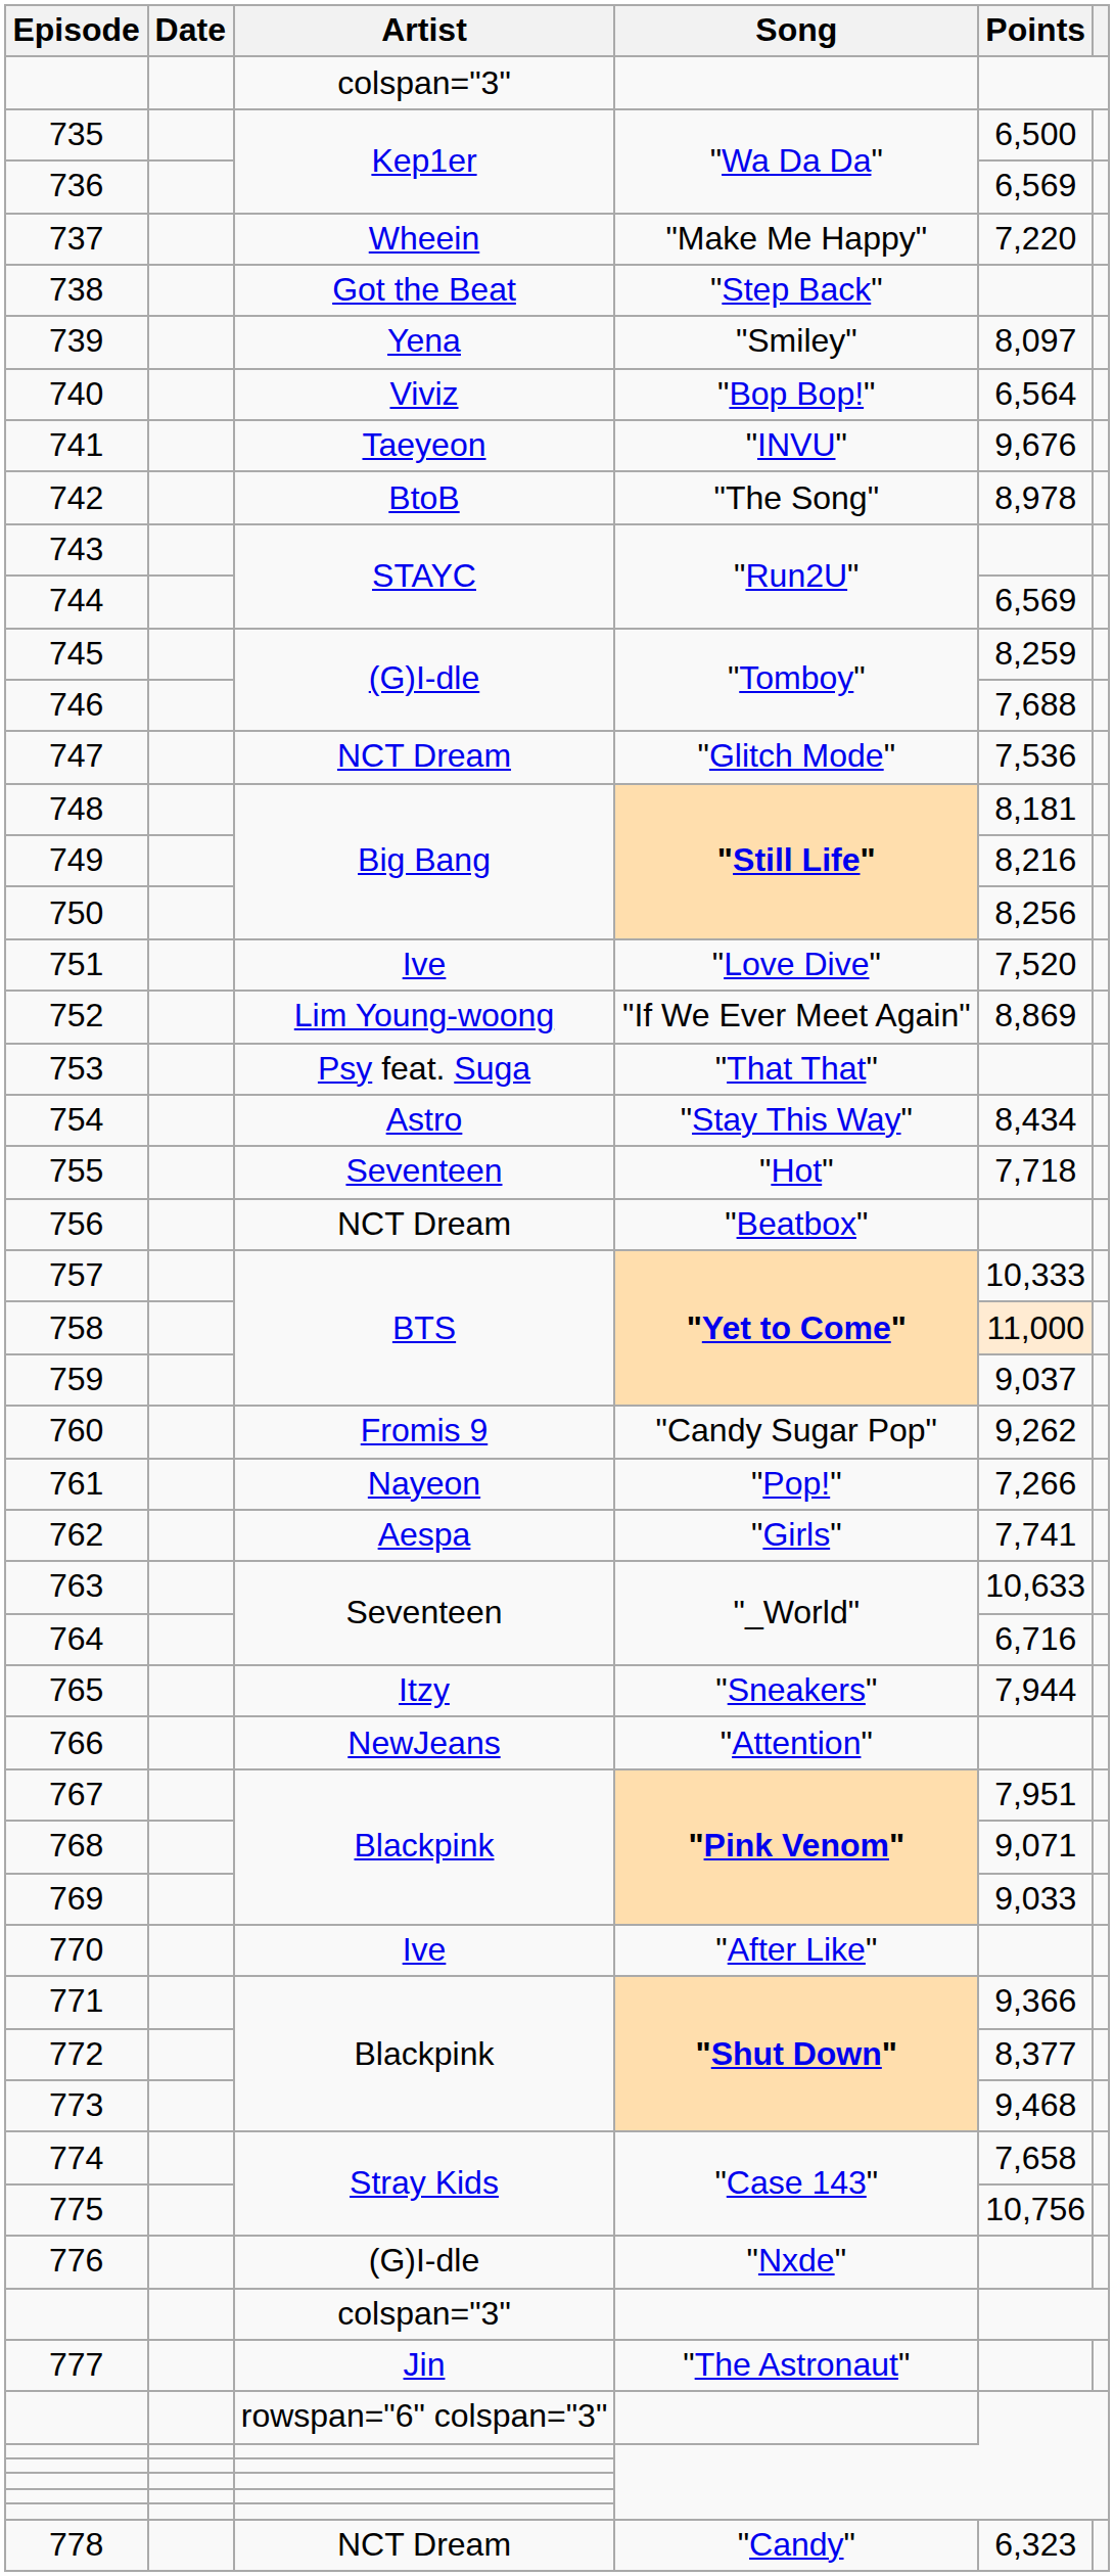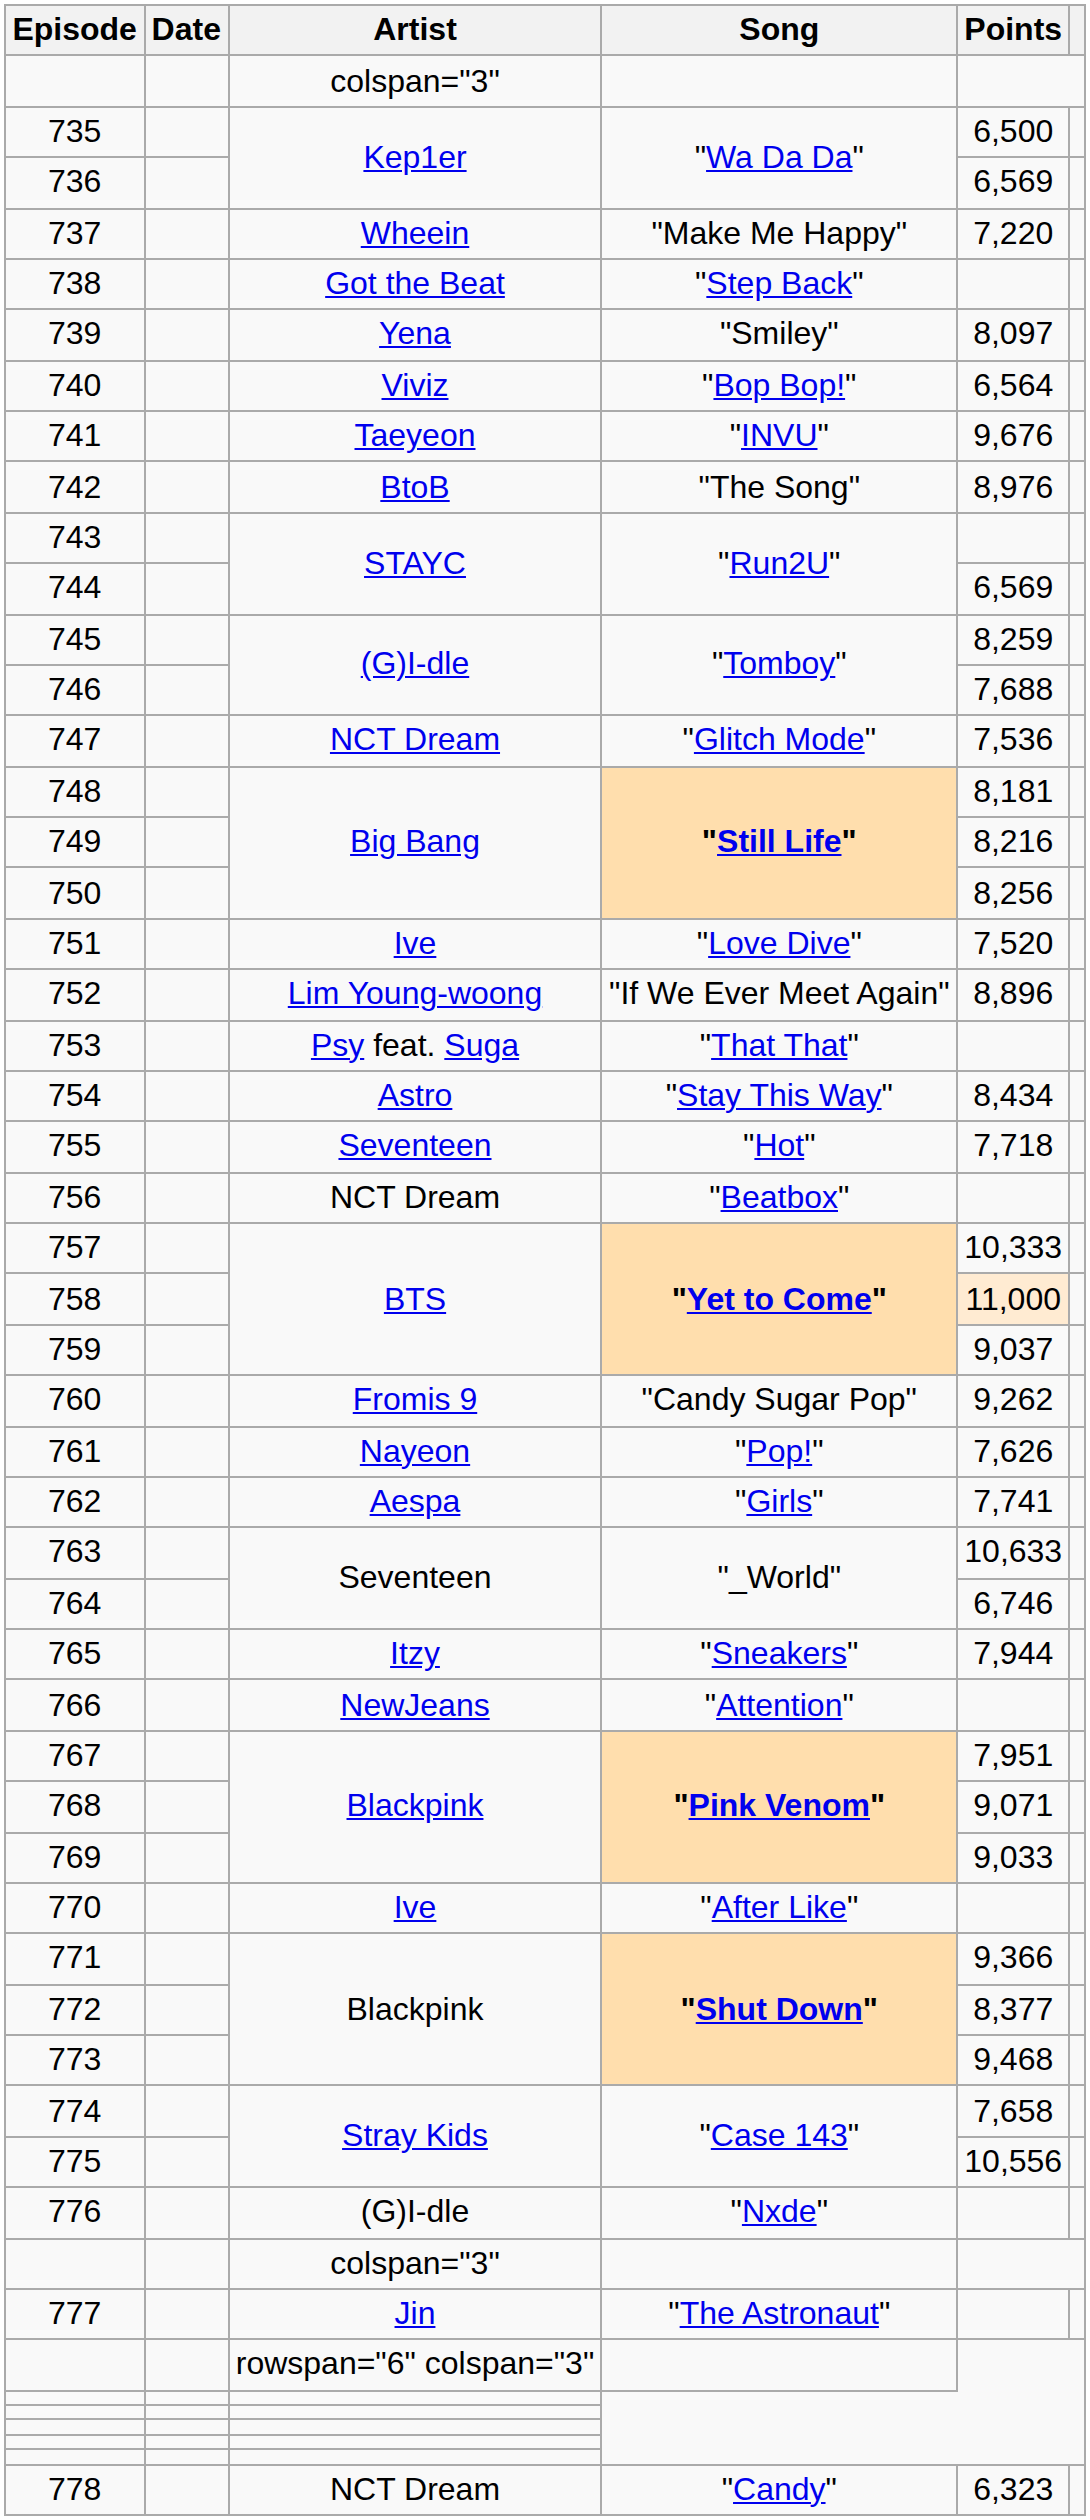742 | Points: 8,978 -> 8,976
752 | Points: 8,869 -> 8,896
761 | Points: 7,266 -> 7,626
764 | Points: 6,716 -> 6,746
775 | Points: 10,756 -> 10,556
